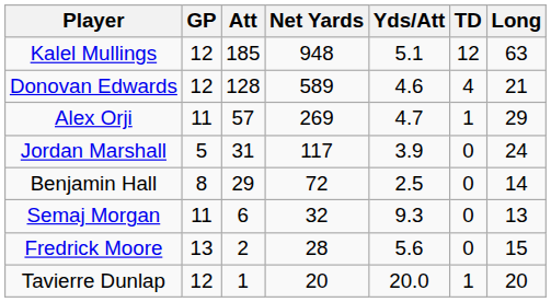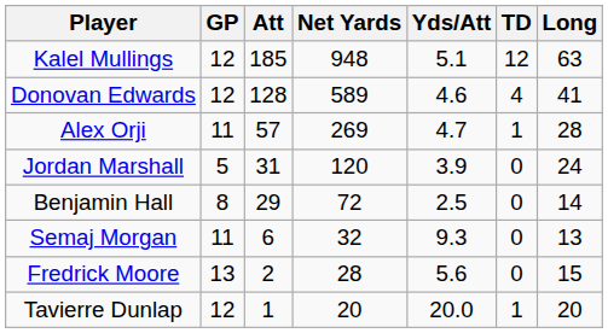Donovan Edwards | Long: 21 -> 41
Alex Orji | Long: 29 -> 28
Jordan Marshall | Net Yards: 117 -> 120
